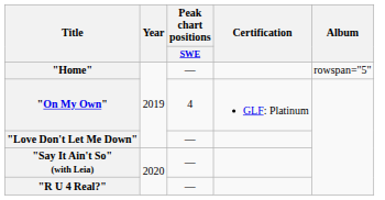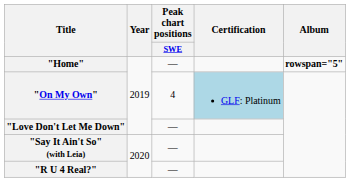"Home" | Album: normal -> bold
"On My Own" | Certification: no background -> lightblue background
